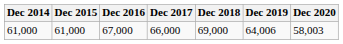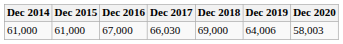row 2 | Dec 2017: 66,000 -> 66,030
